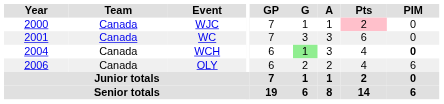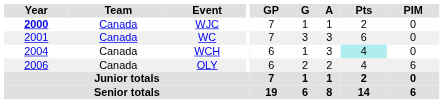WJC | Year: normal -> bold
WJC | Pts: pink background -> no background
WCH | G: lightgreen background -> no background
WCH | Pts: no background -> paleturquoise background
WCH | PIM: bold -> normal
